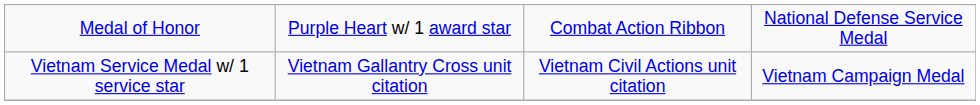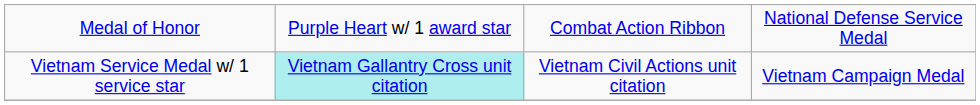Vietnam Service Medal w/ 1 service star | column 2: no background -> paleturquoise background
